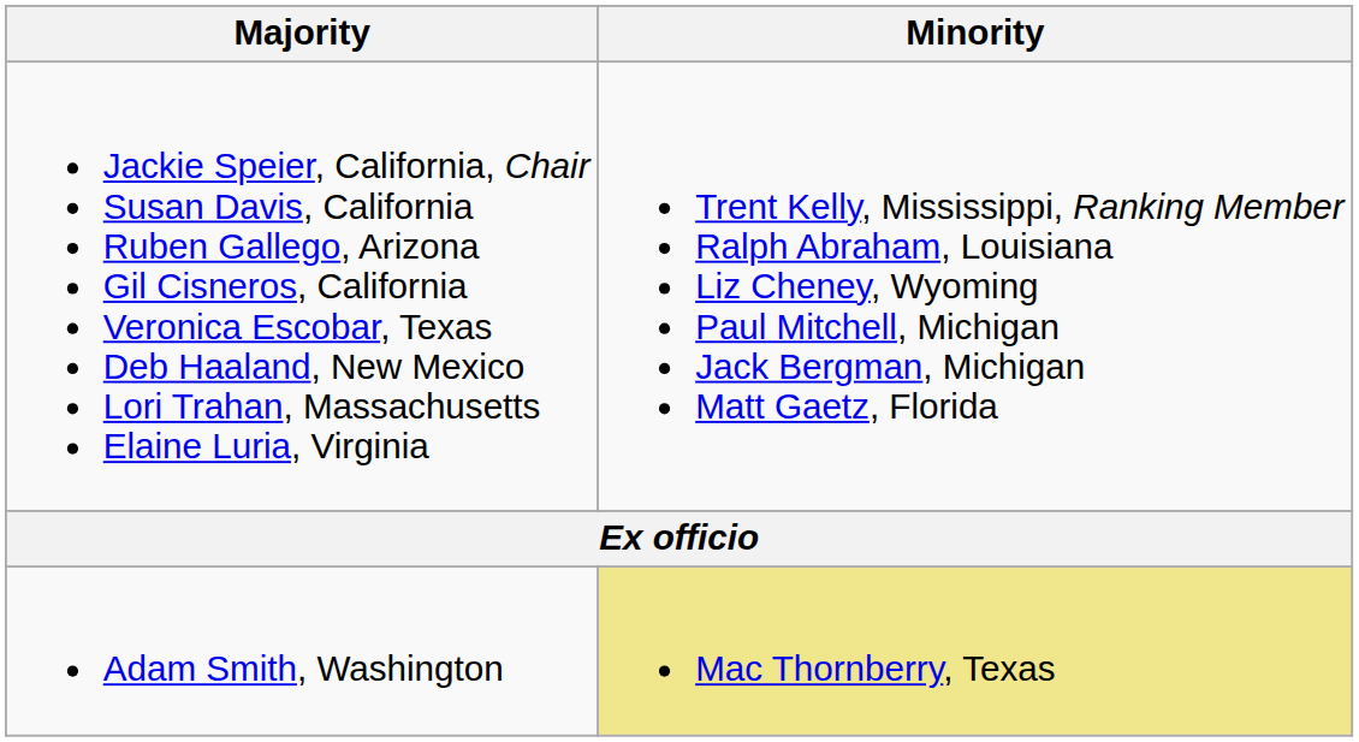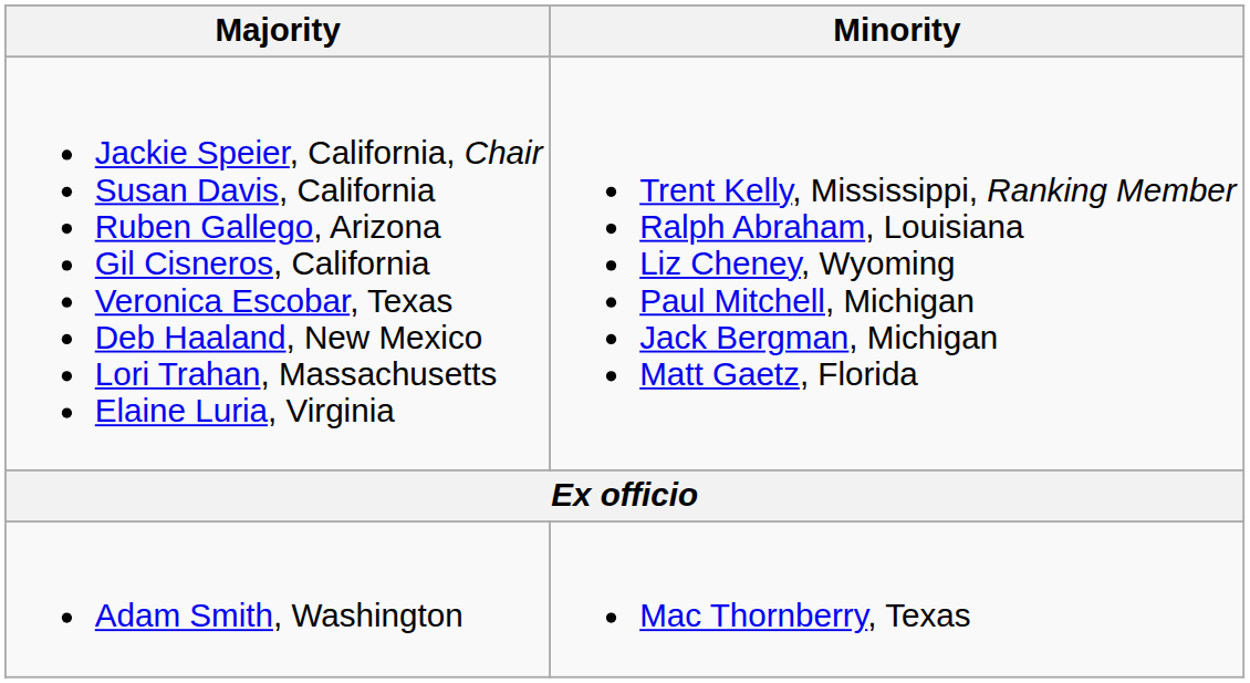Adam Smith, Washington | Minority: khaki background -> no background
